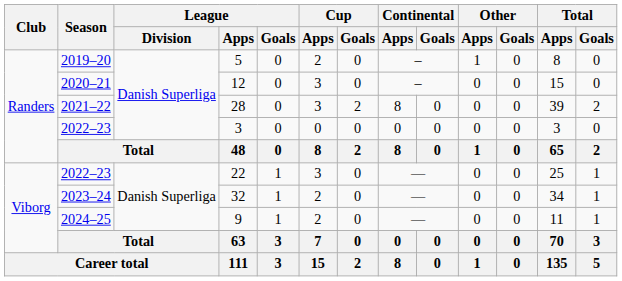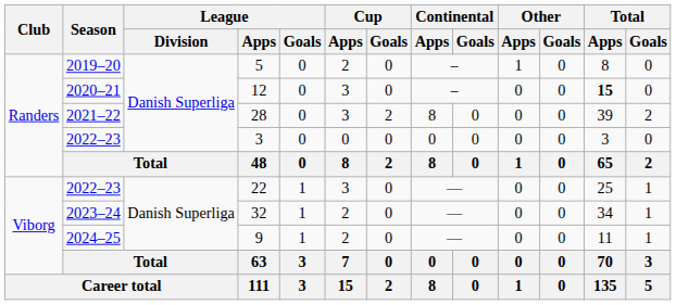12 | Total / Apps: normal -> bold
